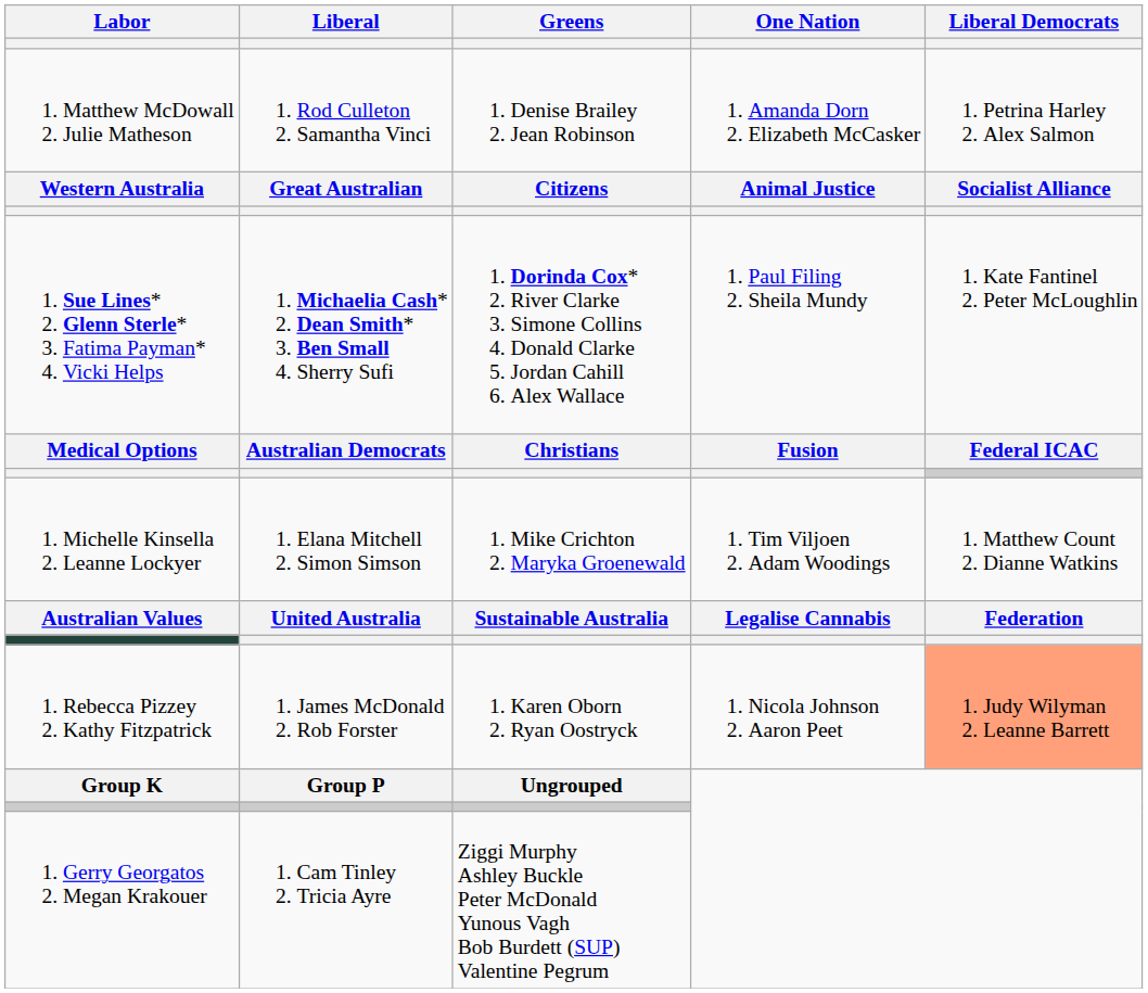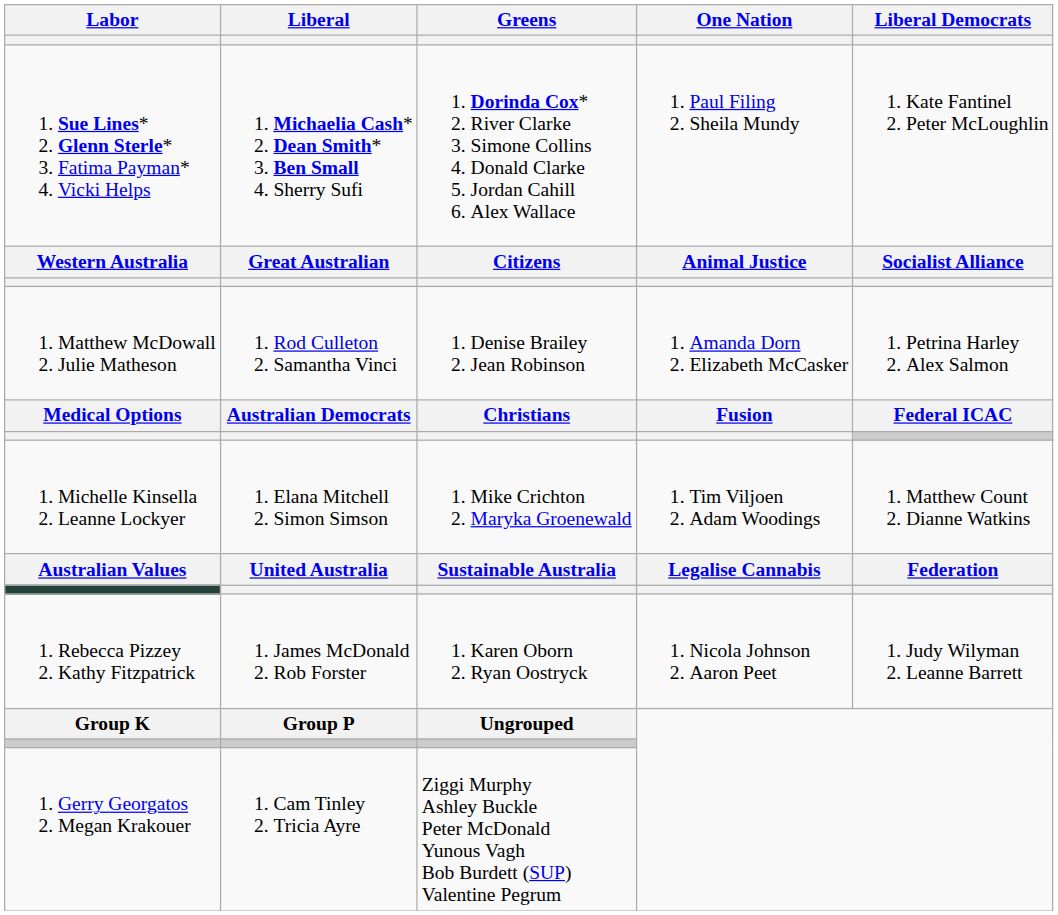rows swapped: Sue Lines* Glenn Sterle* Fatima Payman* Vicki Helps <-> Matthew McDowall Julie Matheson
Rebecca Pizzey Kathy Fitzpatrick | Liberal Democrats: lightsalmon background -> no background
